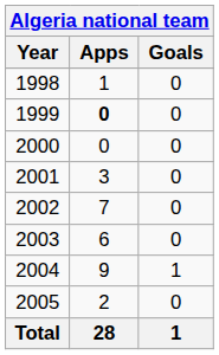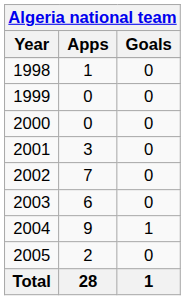1999 | Apps: bold -> normal
